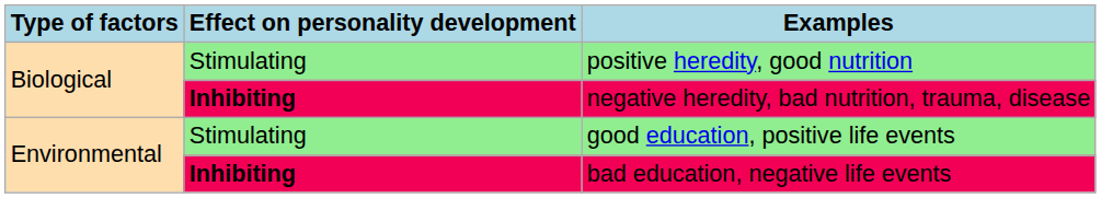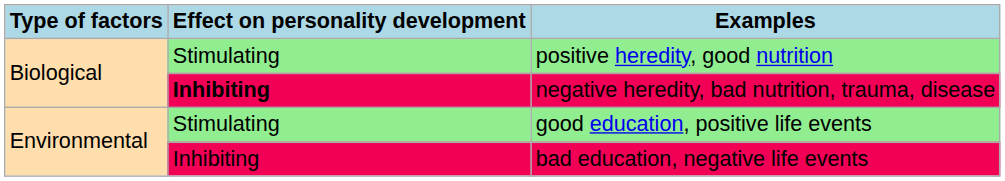bad education, negative life events | Effect on personality development: bold -> normal
